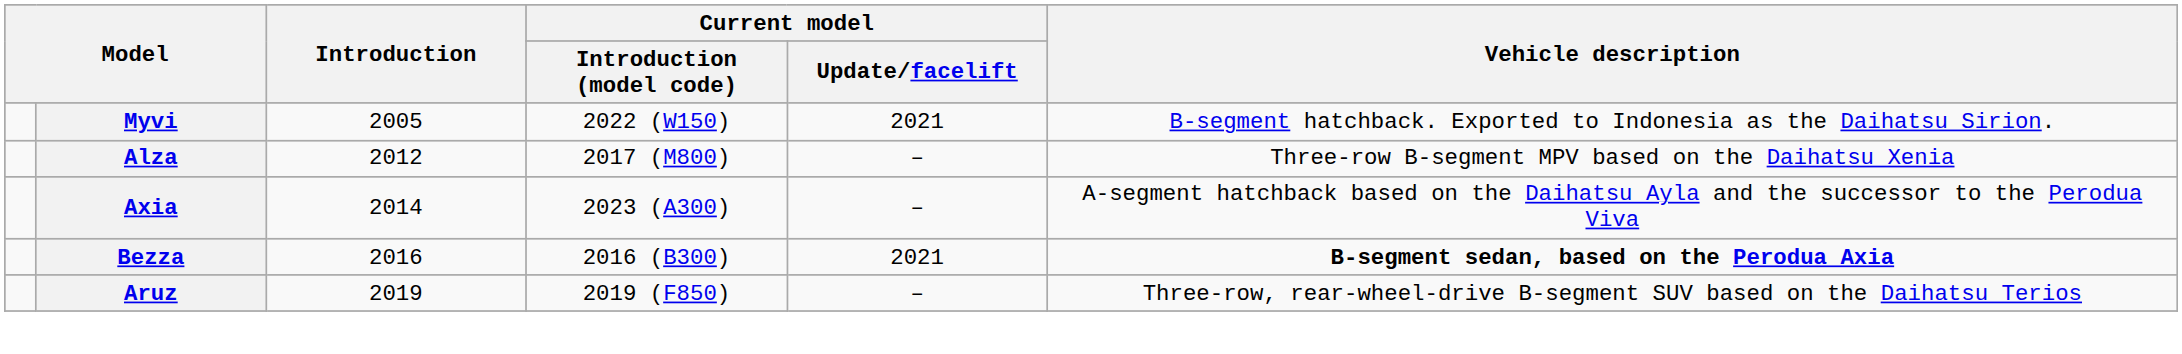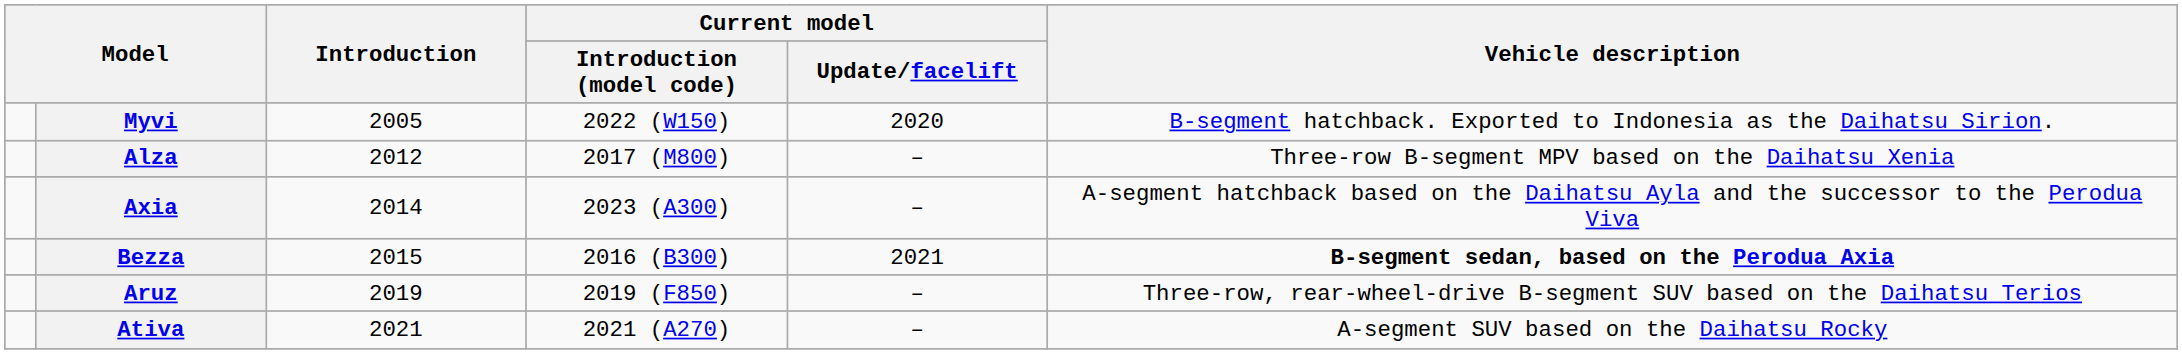Myvi | Current model / Update/facelift: 2021 -> 2020
Bezza | Introduction: 2016 -> 2015
+ row: Ativa | 2021 | 2021 (A270) | – | A-segment SUV based on the Daihatsu Rocky
